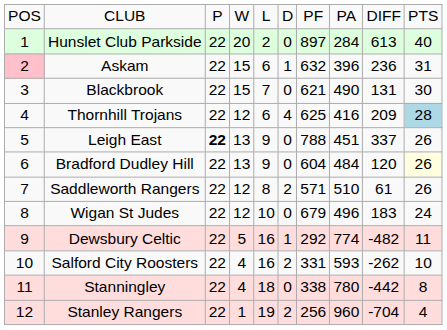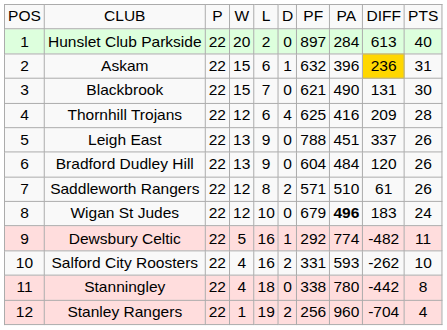Askam | column 1: pink background -> no background
Askam | column 9: no background -> gold background
Thornhill Trojans | column 10: lightblue background -> no background
Leigh East | column 3: bold -> normal
Bradford Dudley Hill | column 10: lightyellow background -> no background
Wigan St Judes | column 8: normal -> bold
